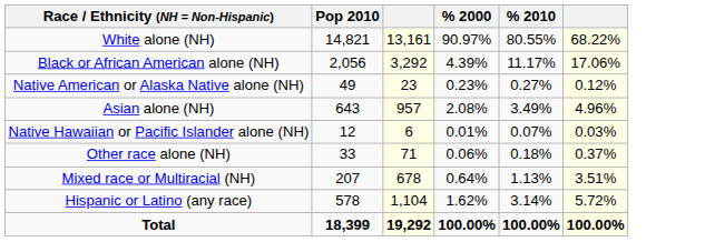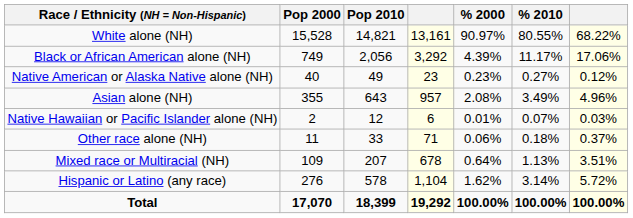+ column: Pop 2000 | 15,528 | 749 | 40 | 355 | 2 | 11 | 109 | 276 | 17,070
